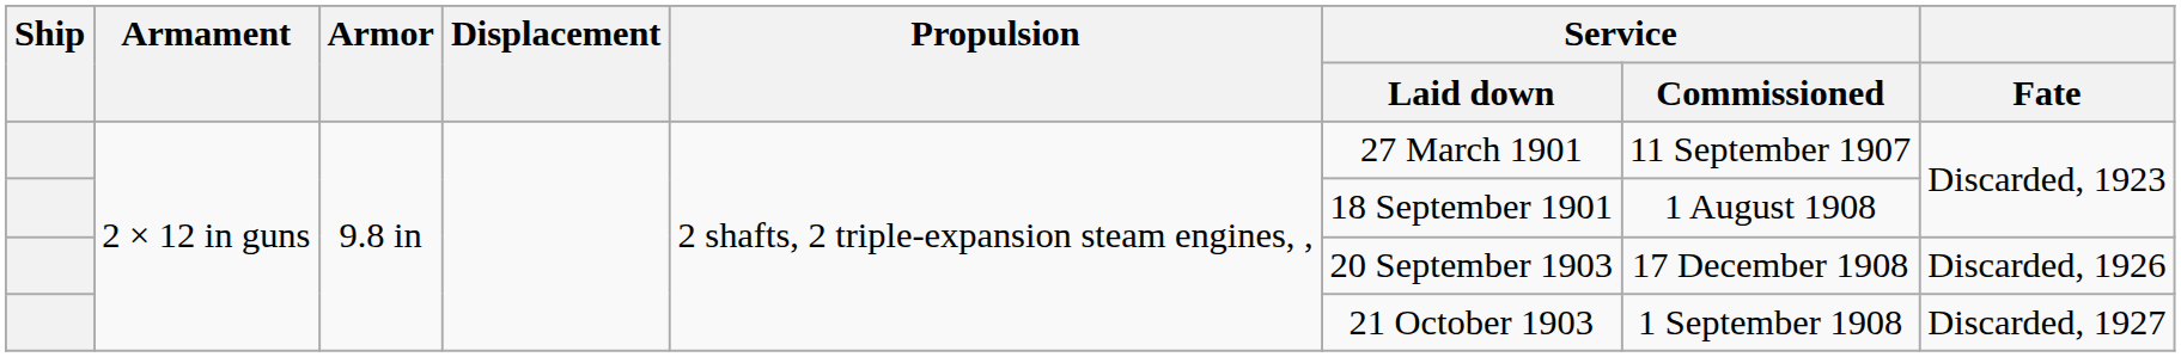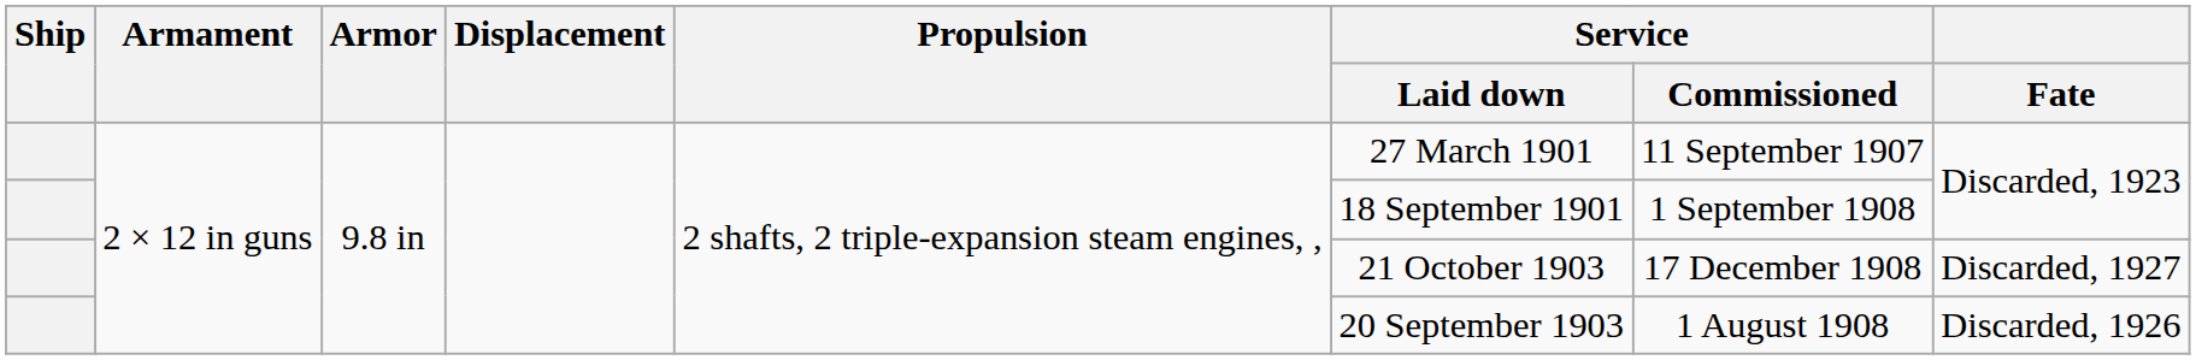row 4 | Service / Commissioned: 1 August 1908 -> 1 September 1908
row 5 | Service / Laid down: 20 September 1903 -> 21 October 1903
row 5 | Fate: Discarded, 1926 -> Discarded, 1927
row 6 | Service / Laid down: 21 October 1903 -> 20 September 1903
row 6 | Service / Commissioned: 1 September 1908 -> 1 August 1908
row 6 | Fate: Discarded, 1927 -> Discarded, 1926
